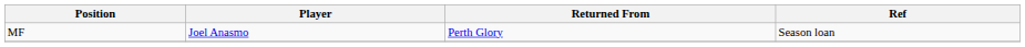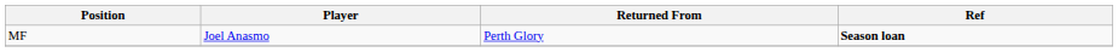MF | Ref: normal -> bold
